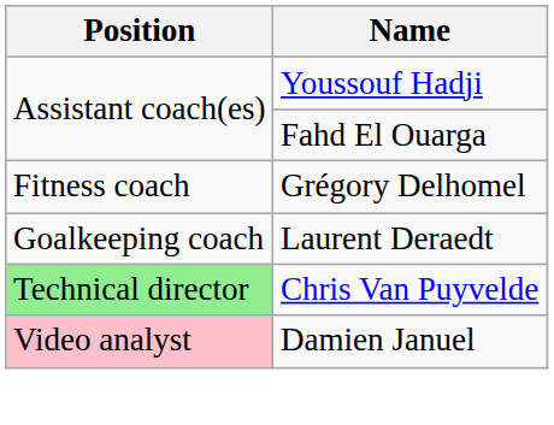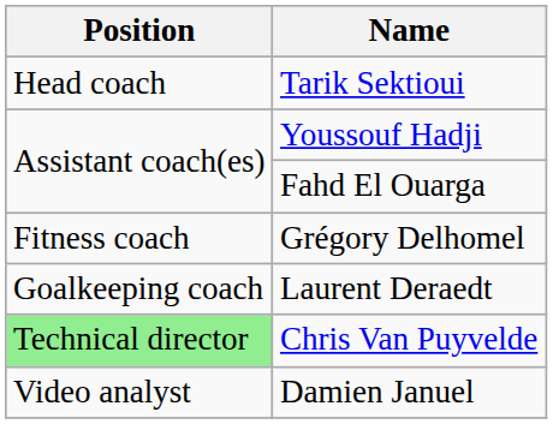+ row: Head coach | Tarik Sektioui
Damien Januel | Position: pink background -> no background
